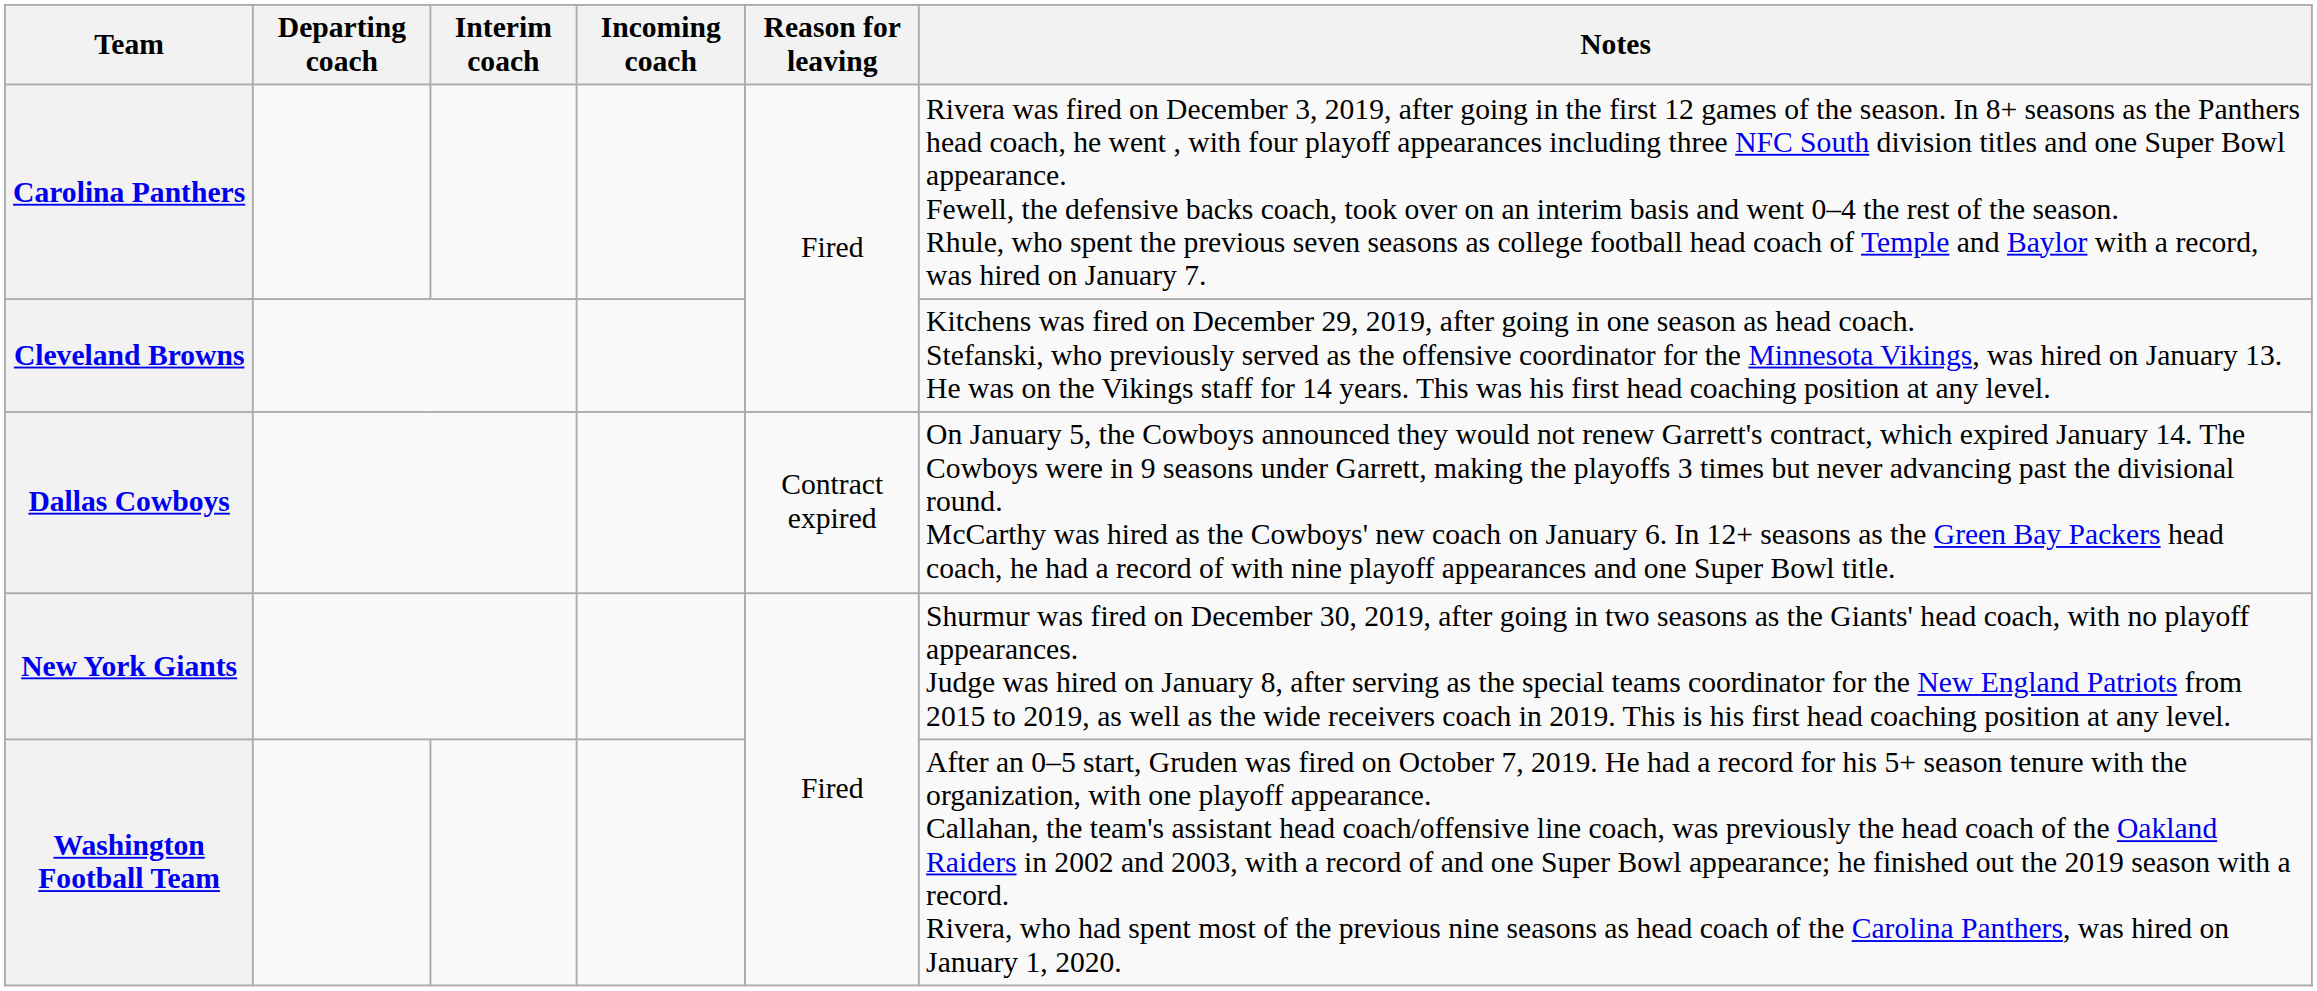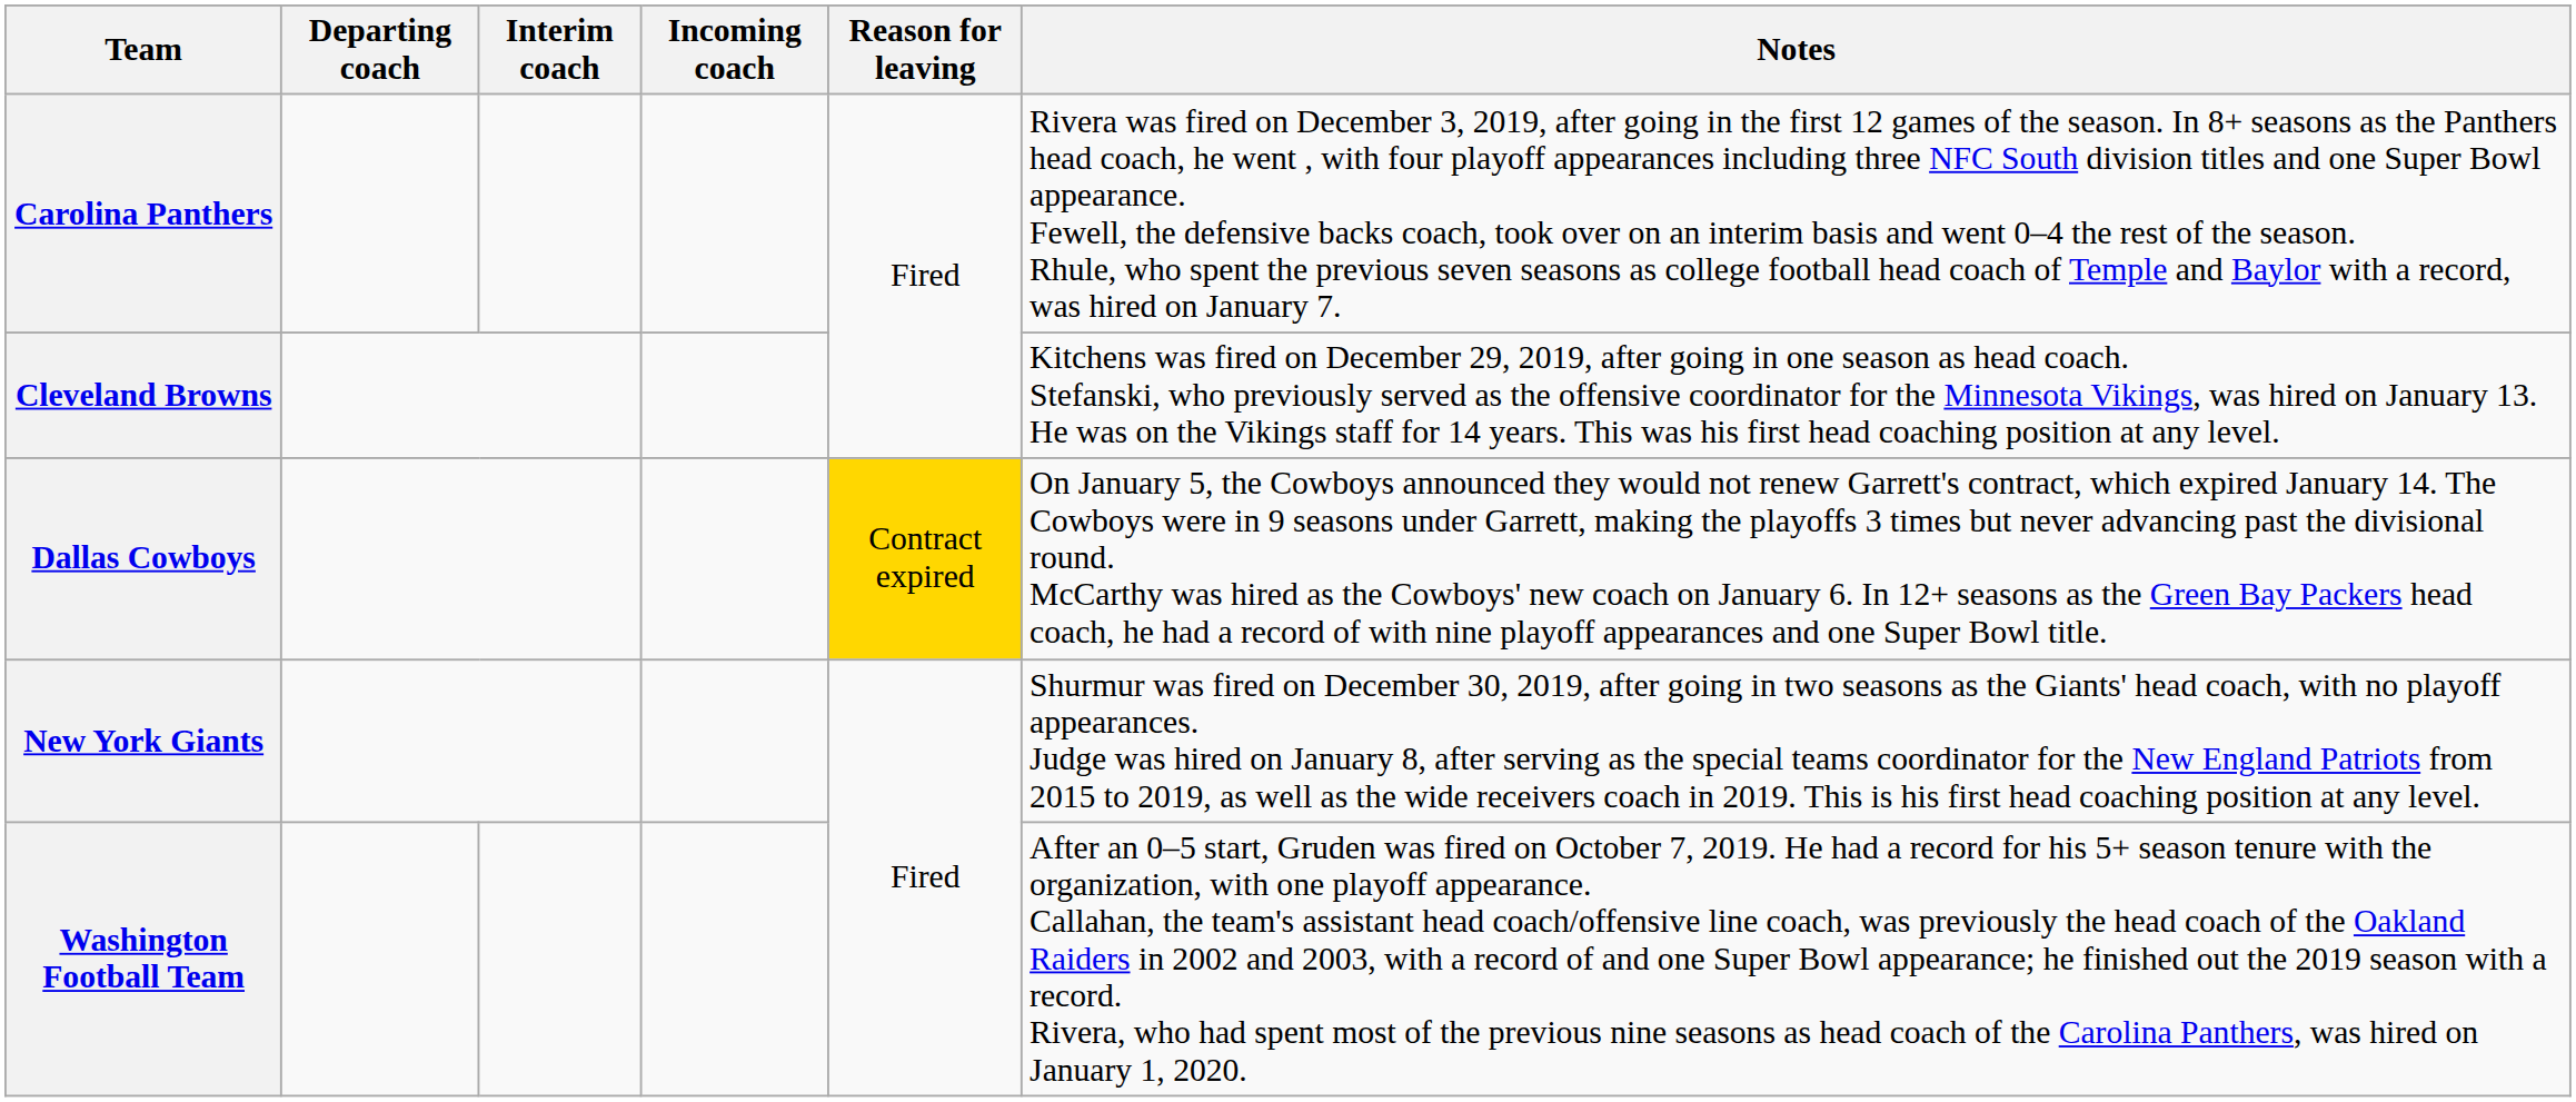Dallas Cowboys | Reason for leaving: no background -> gold background
